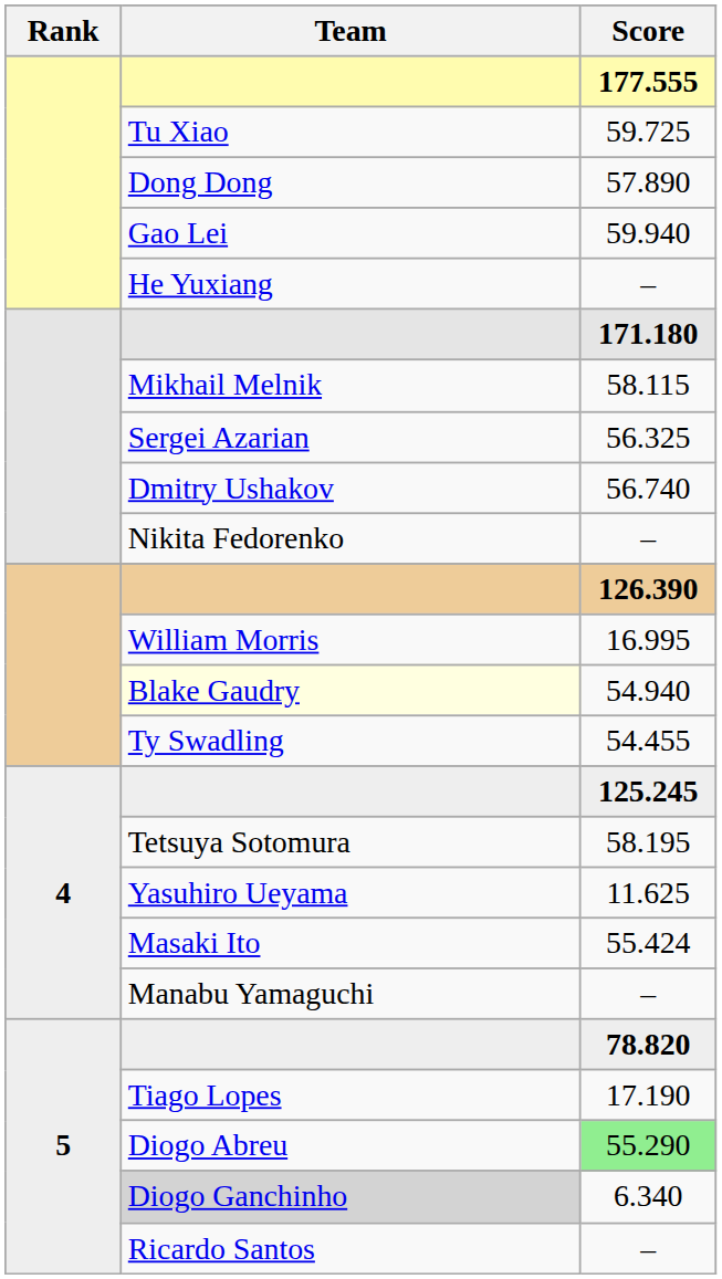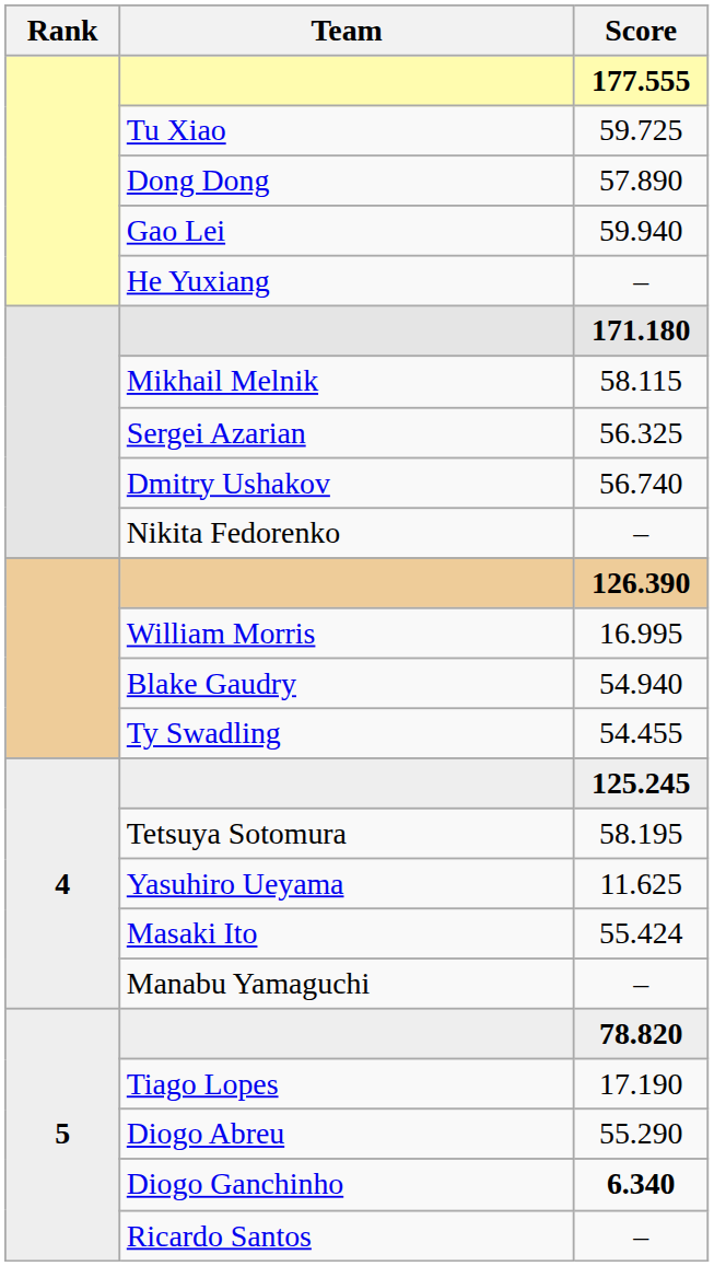54.940 | Team: lightyellow background -> no background
55.290 | Score: lightgreen background -> no background
6.340 | Team: lightgrey background -> no background
6.340 | Score: normal -> bold
